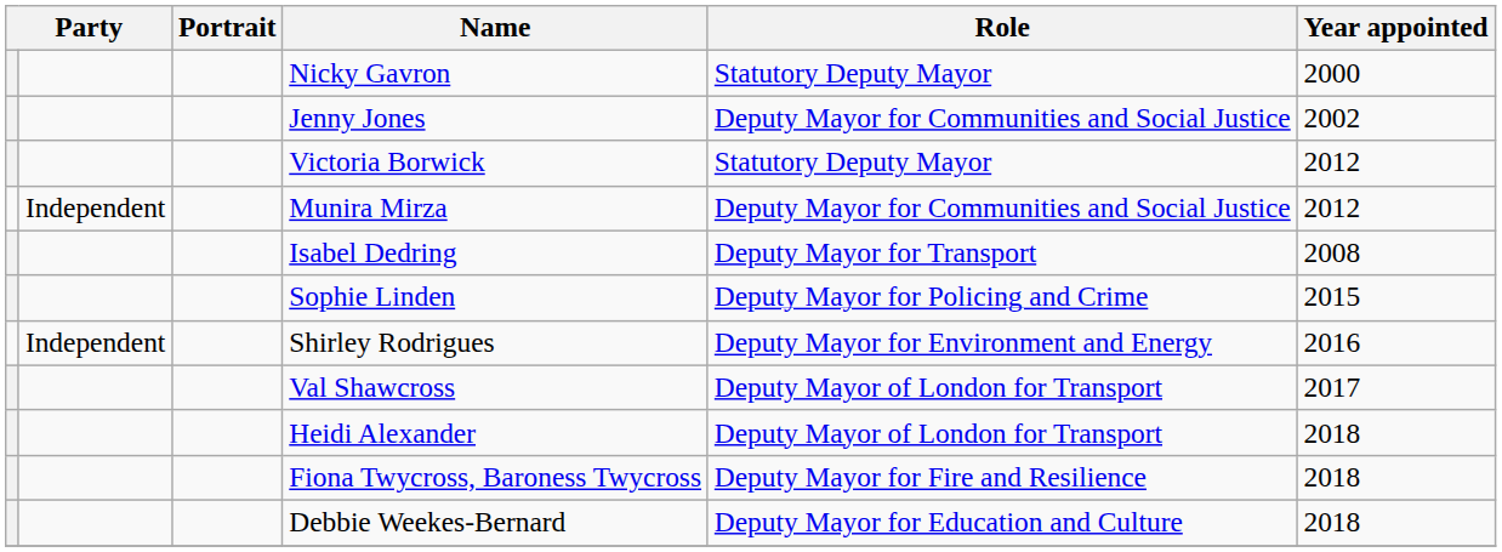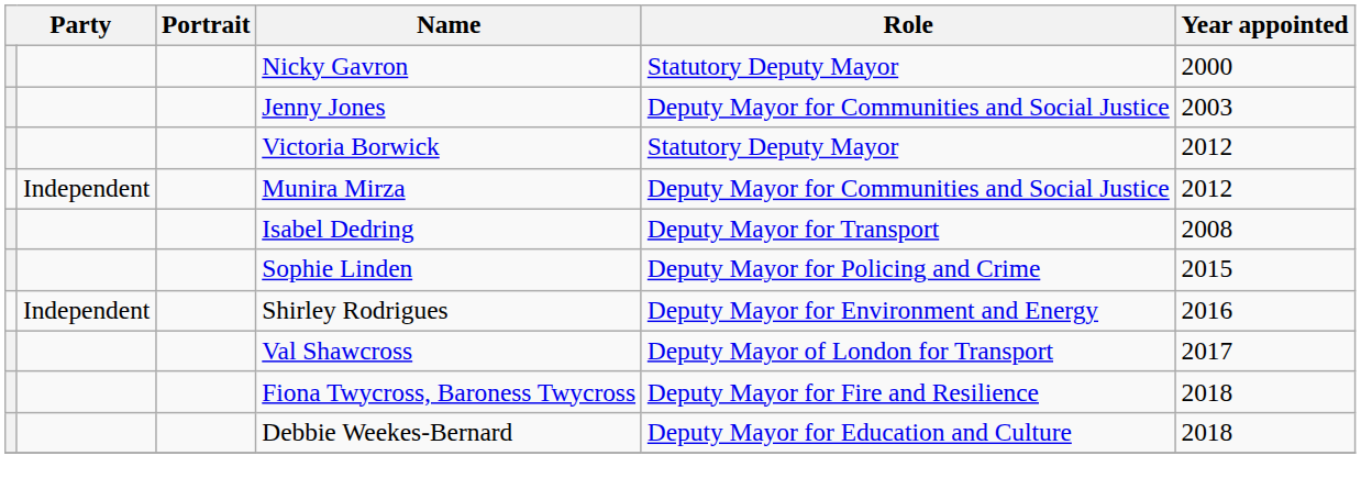Jenny Jones | Year appointed: 2002 -> 2003
- row: Heidi Alexander | Deputy Mayor of London for Transport | 2018
